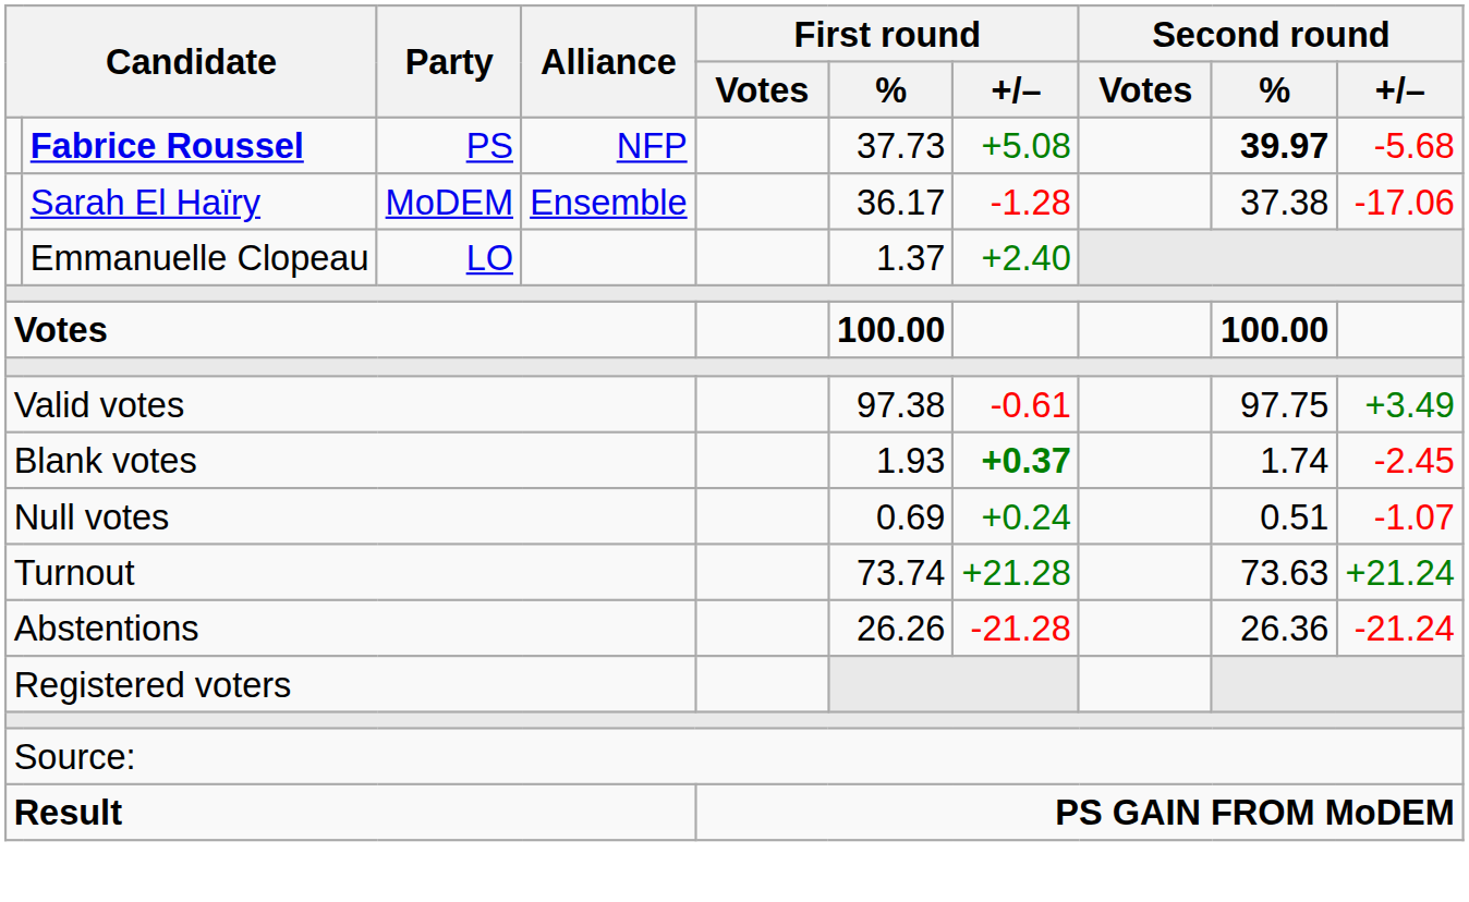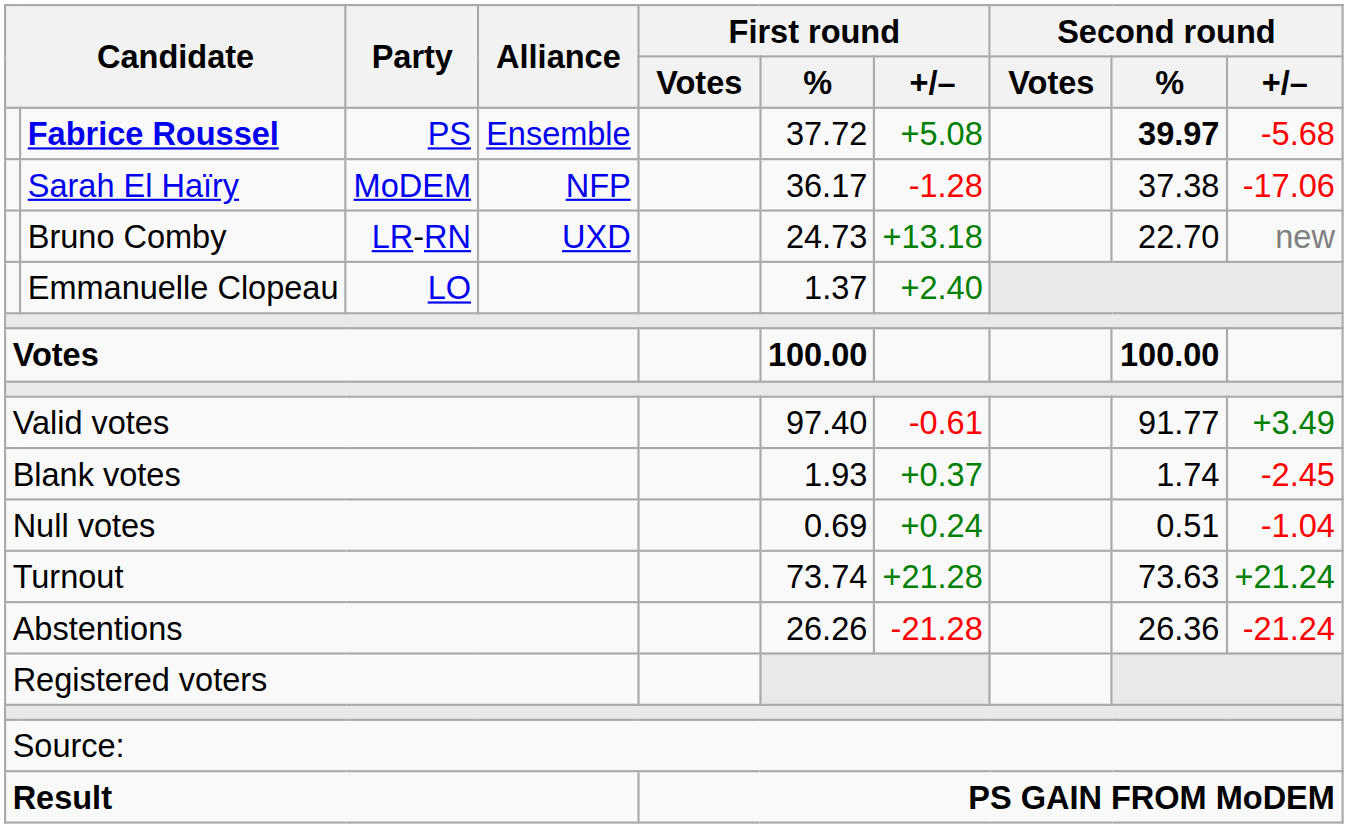Fabrice Roussel | Alliance: NFP -> Ensemble
Fabrice Roussel | First round / %: 37.73 -> 37.72
Sarah El Haïry | Alliance: Ensemble -> NFP
+ row: Bruno Comby | LR-RN | UXD | 24.73 | +13.18 | 22.70 | new
Valid votes | First round / %: 97.38 -> 97.40
Valid votes | Second round / %: 97.75 -> 91.77
Blank votes | First round / +/–: bold -> normal
Null votes | Second round / +/–: -1.07 -> -1.04
